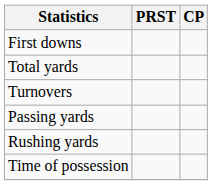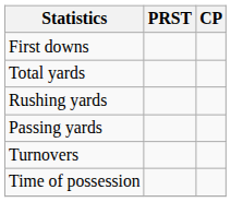rows swapped: Rushing yards <-> Turnovers
